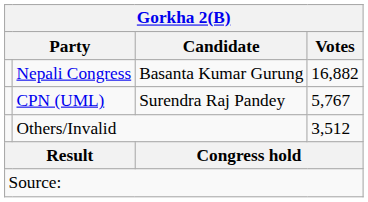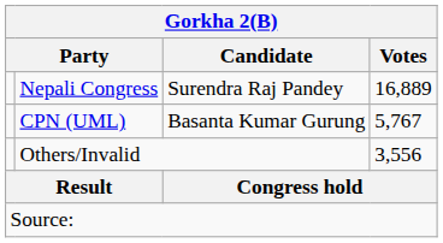Nepali Congress | Candidate: Basanta Kumar Gurung -> Surendra Raj Pandey
Nepali Congress | Votes: 16,882 -> 16,889
CPN (UML) | Candidate: Surendra Raj Pandey -> Basanta Kumar Gurung
Others/Invalid | Votes: 3,512 -> 3,556
